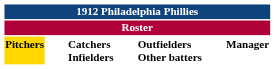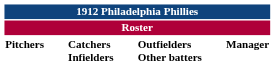Pitchers | column 1: gold background -> no background
